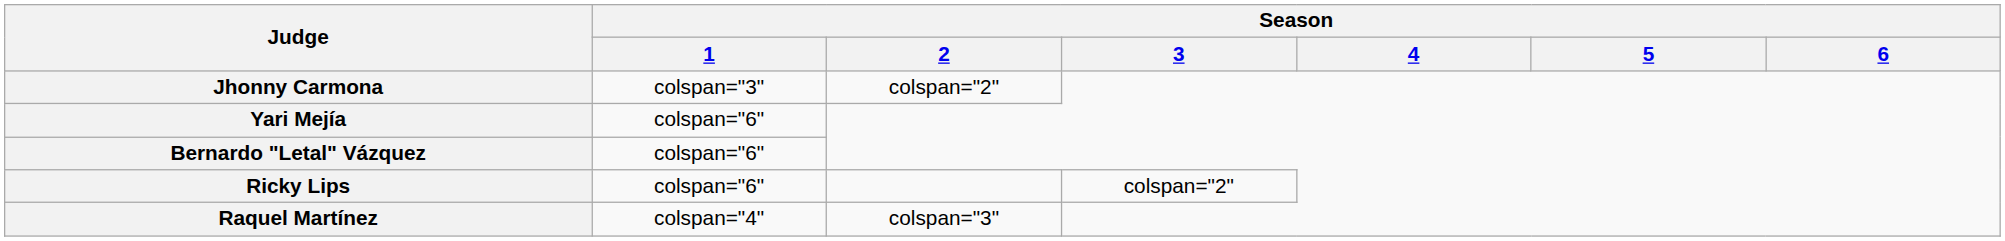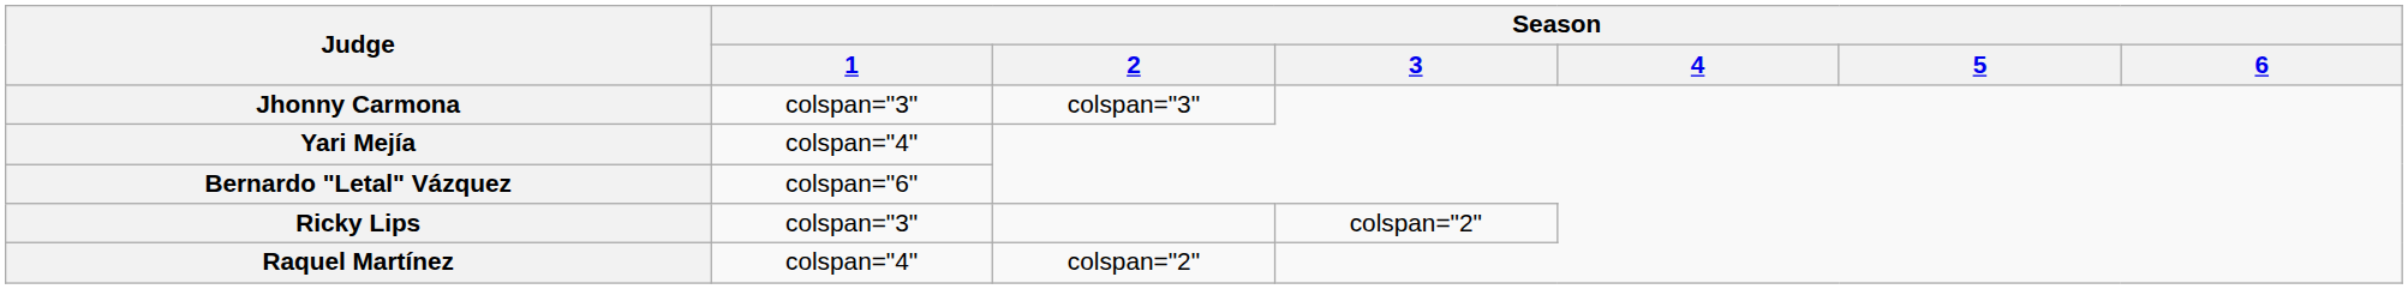Jhonny Carmona | Season / 2: colspan="2" -> colspan="3"
Yari Mejía | Season / 1: colspan="6" -> colspan="4"
Ricky Lips | Season / 1: colspan="6" -> colspan="3"
Raquel Martínez | Season / 2: colspan="3" -> colspan="2"
